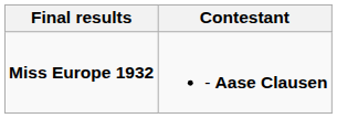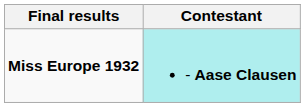Miss Europe 1932 | Contestant: no background -> paleturquoise background
